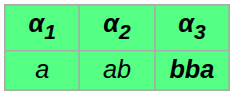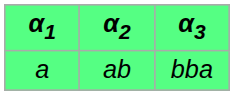ab | column 3: bold -> normal
